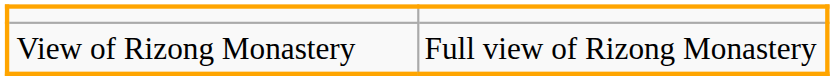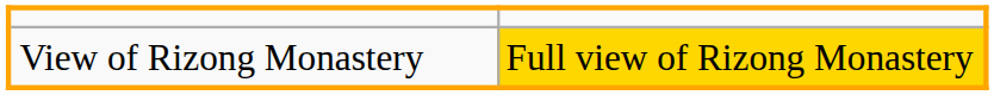View of Rizong Monastery | column 2: no background -> gold background
